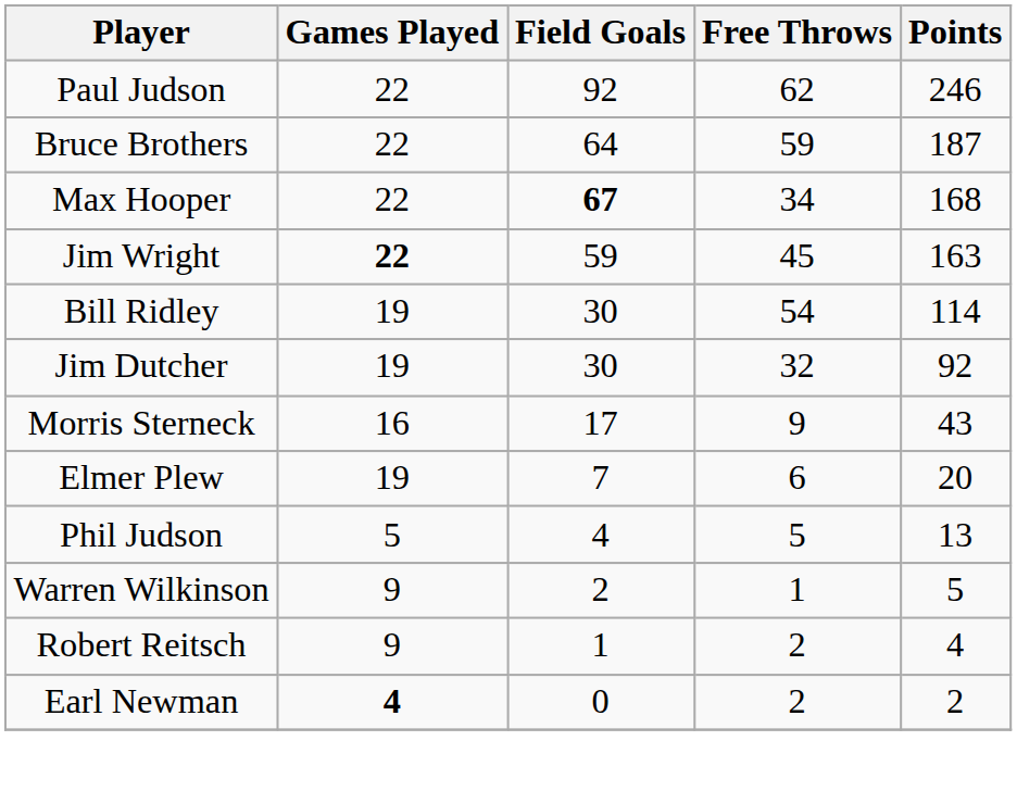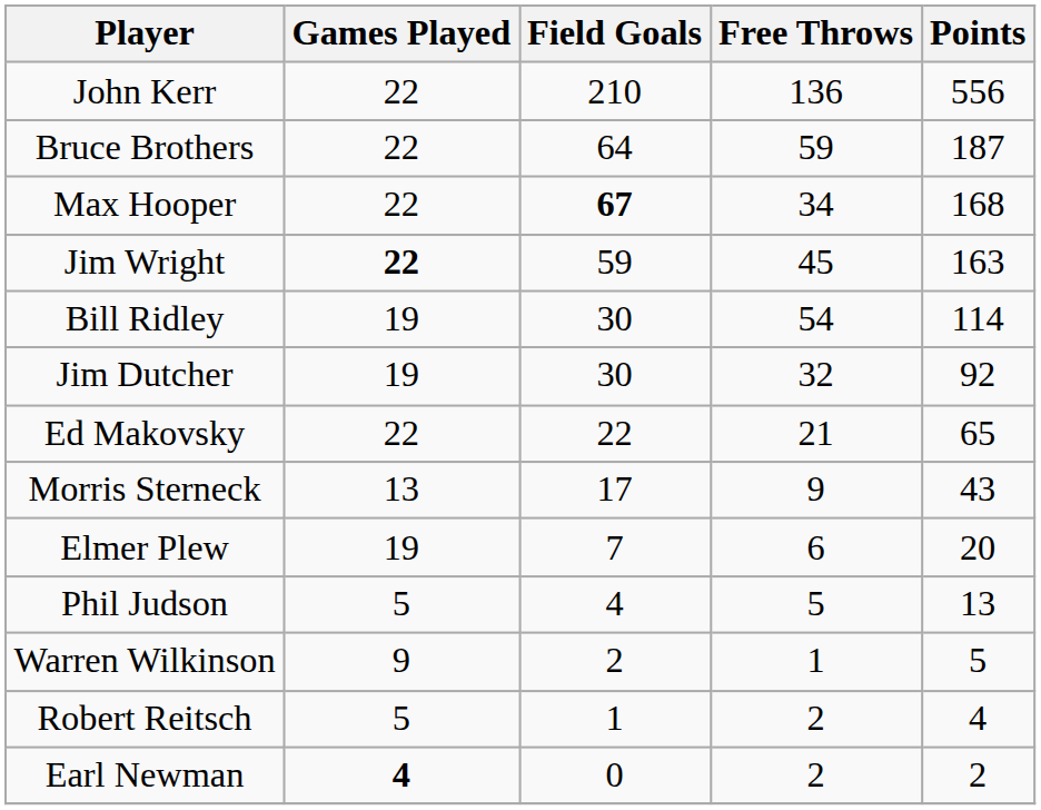+ row: John Kerr | 22 | 210 | 136 | 556
- row: Paul Judson | 22 | 92 | 62 | 246
+ row: Ed Makovsky | 22 | 22 | 21 | 65
Morris Sterneck | Games Played: 16 -> 13
Robert Reitsch | Games Played: 9 -> 5
